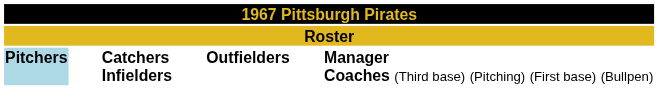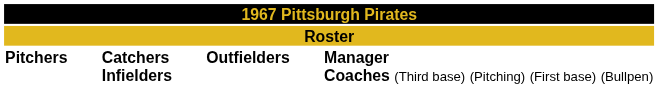Pitchers | column 1: lightblue background -> no background
